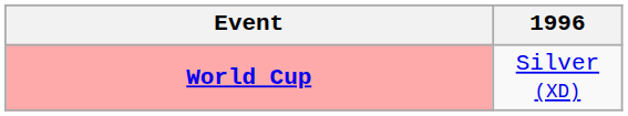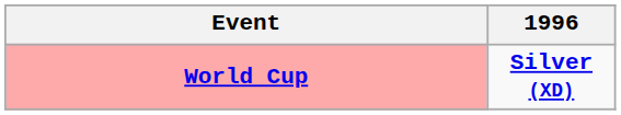World Cup | 1996: normal -> bold
